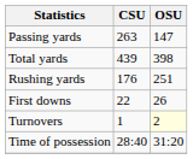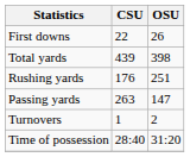rows swapped: First downs <-> Passing yards
Turnovers | OSU: lightyellow background -> no background
